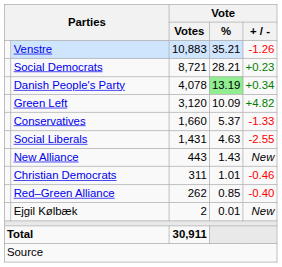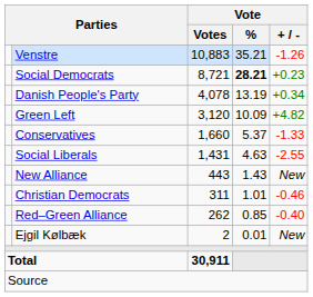Social Democrats | Vote / %: normal -> bold
Danish People's Party | Vote / %: lightgreen background -> no background
